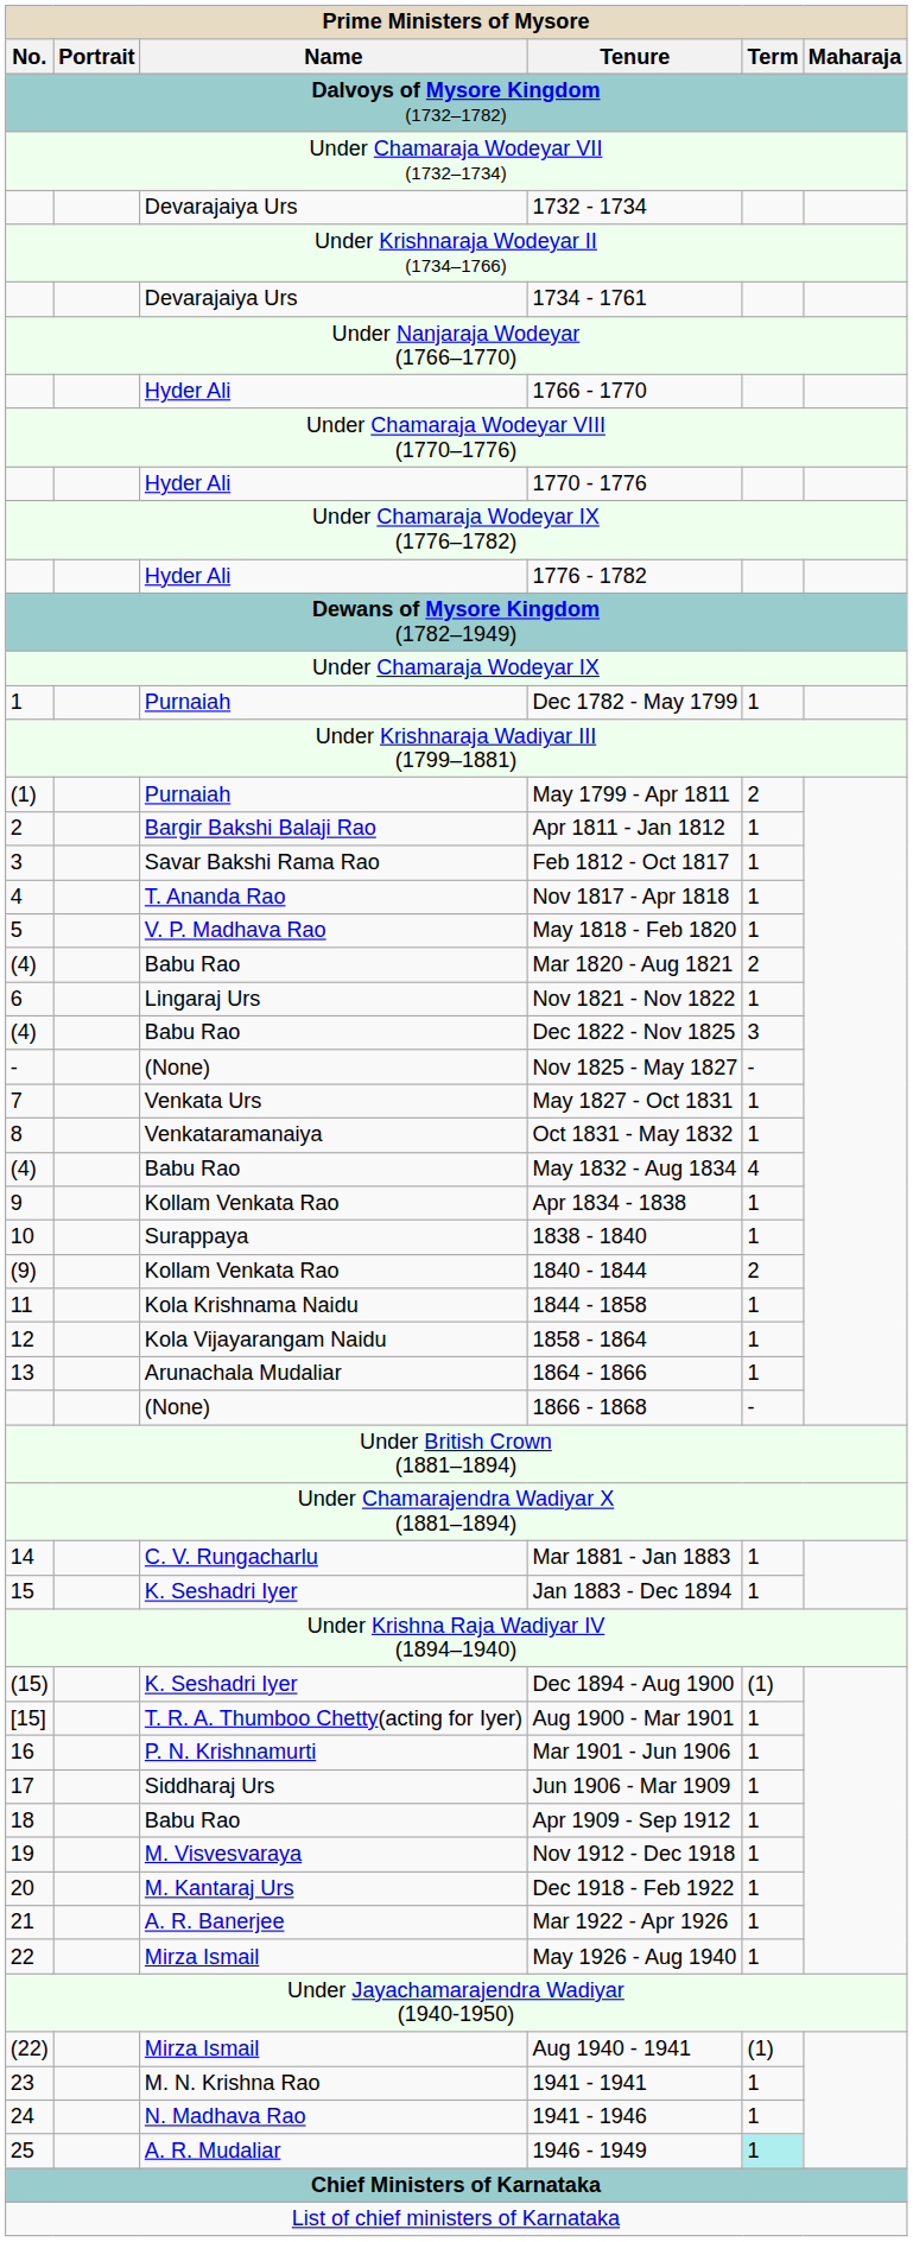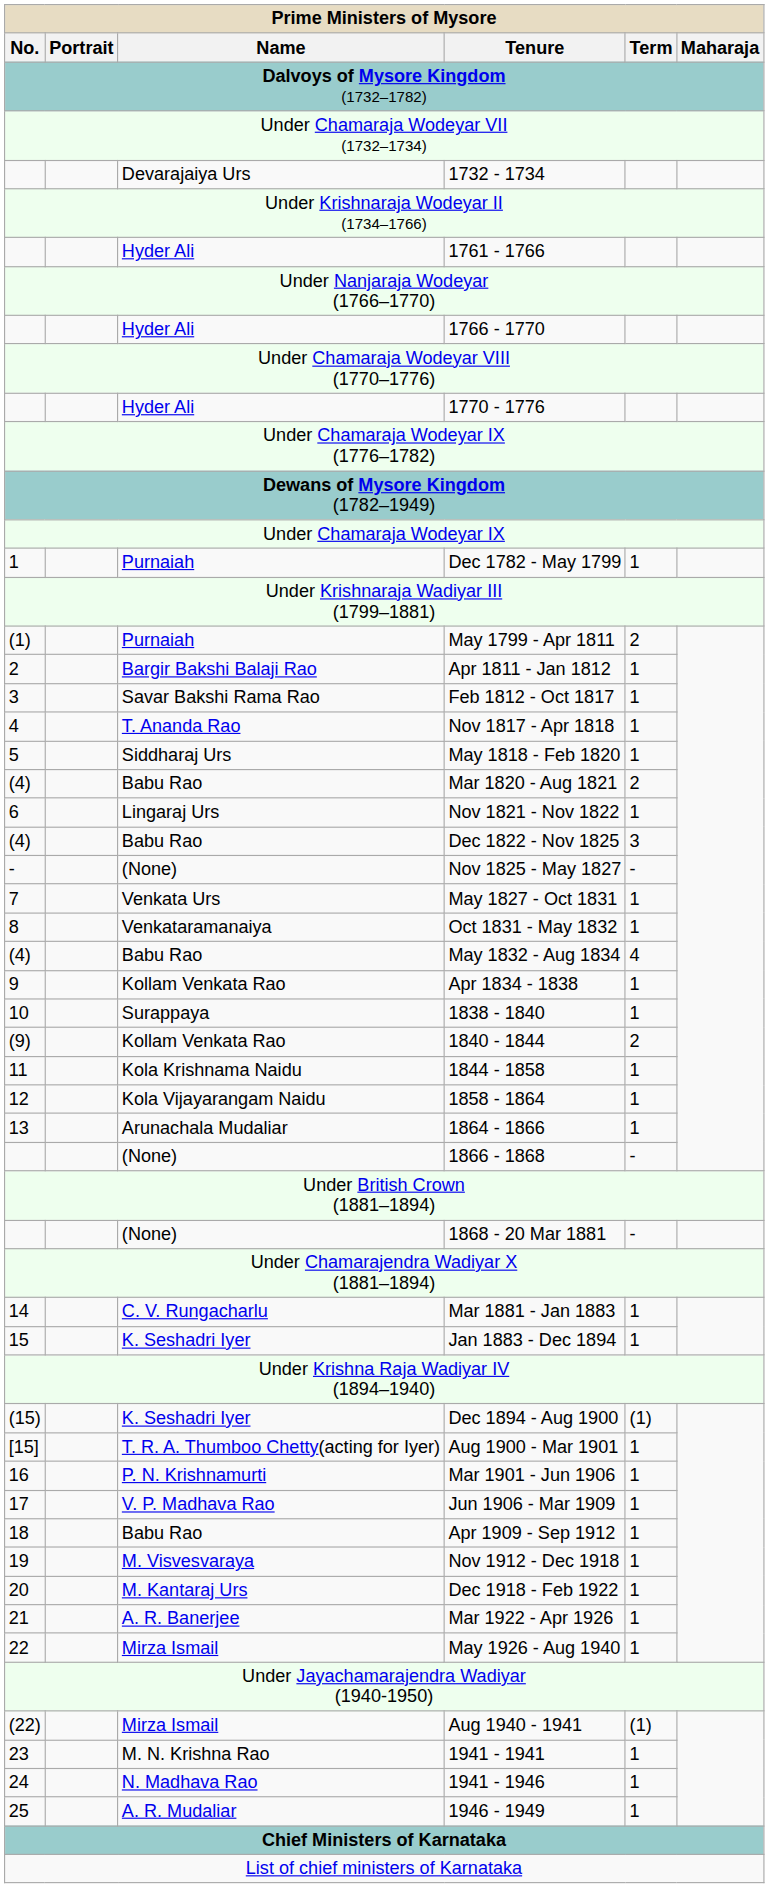- row: Devarajaiya Urs | 1734 - 1761
+ row: Hyder Ali | 1761 - 1766
- row: Hyder Ali | 1776 - 1782
May 1818 - Feb 1820 | Name: V. P. Madhava Rao -> Siddharaj Urs
+ row: (None) | 1868 - 20 Mar 1881 | -
Jun 1906 - Mar 1909 | Name: Siddharaj Urs -> V. P. Madhava Rao
1946 - 1949 | Term: paleturquoise background -> no background
